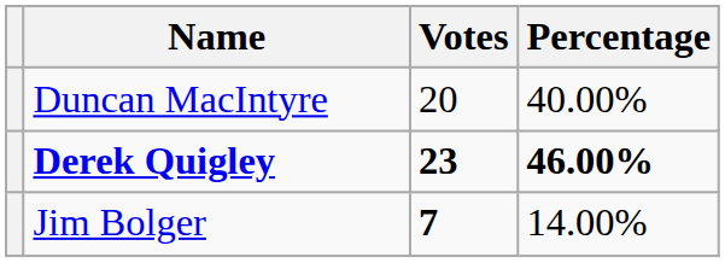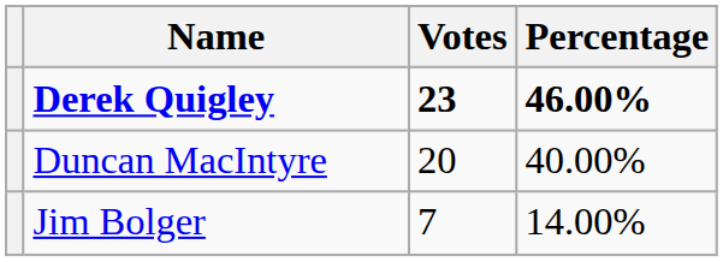rows swapped: Derek Quigley <-> Duncan MacIntyre
Jim Bolger | Votes: bold -> normal
